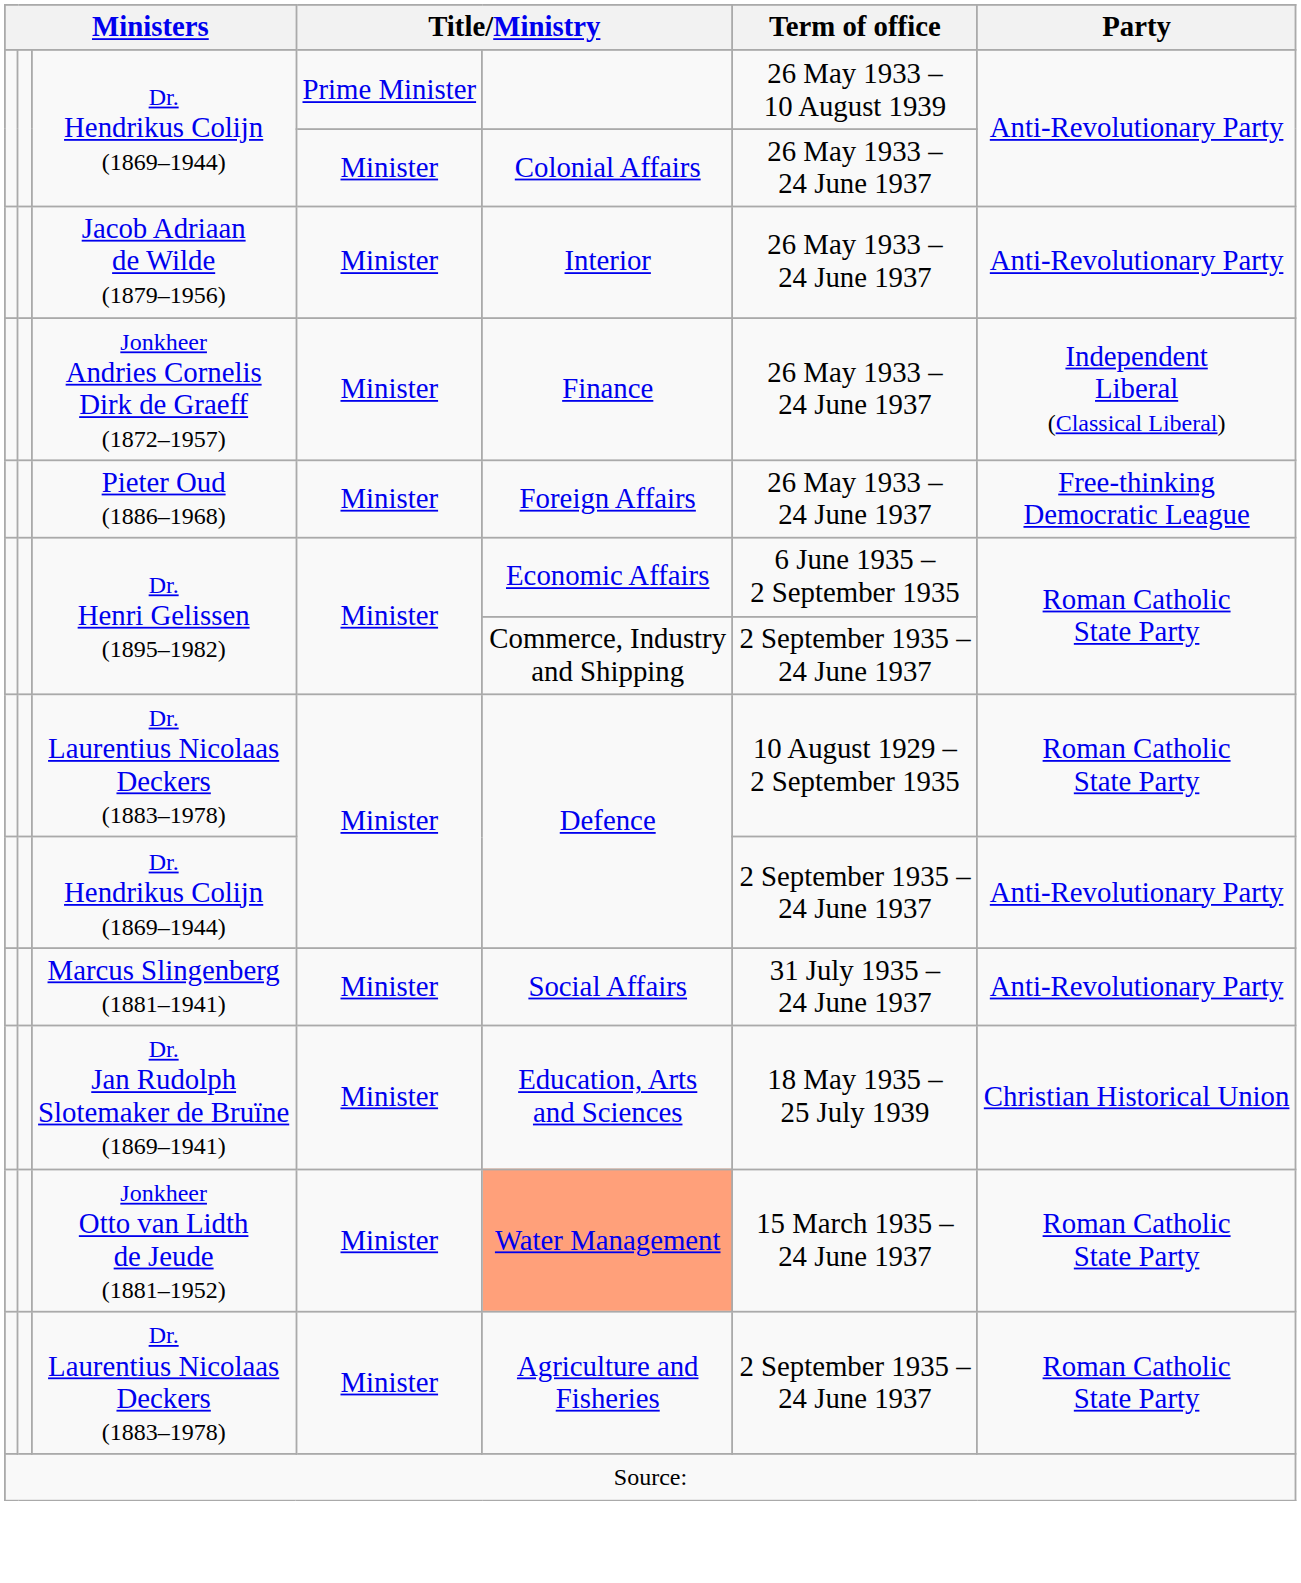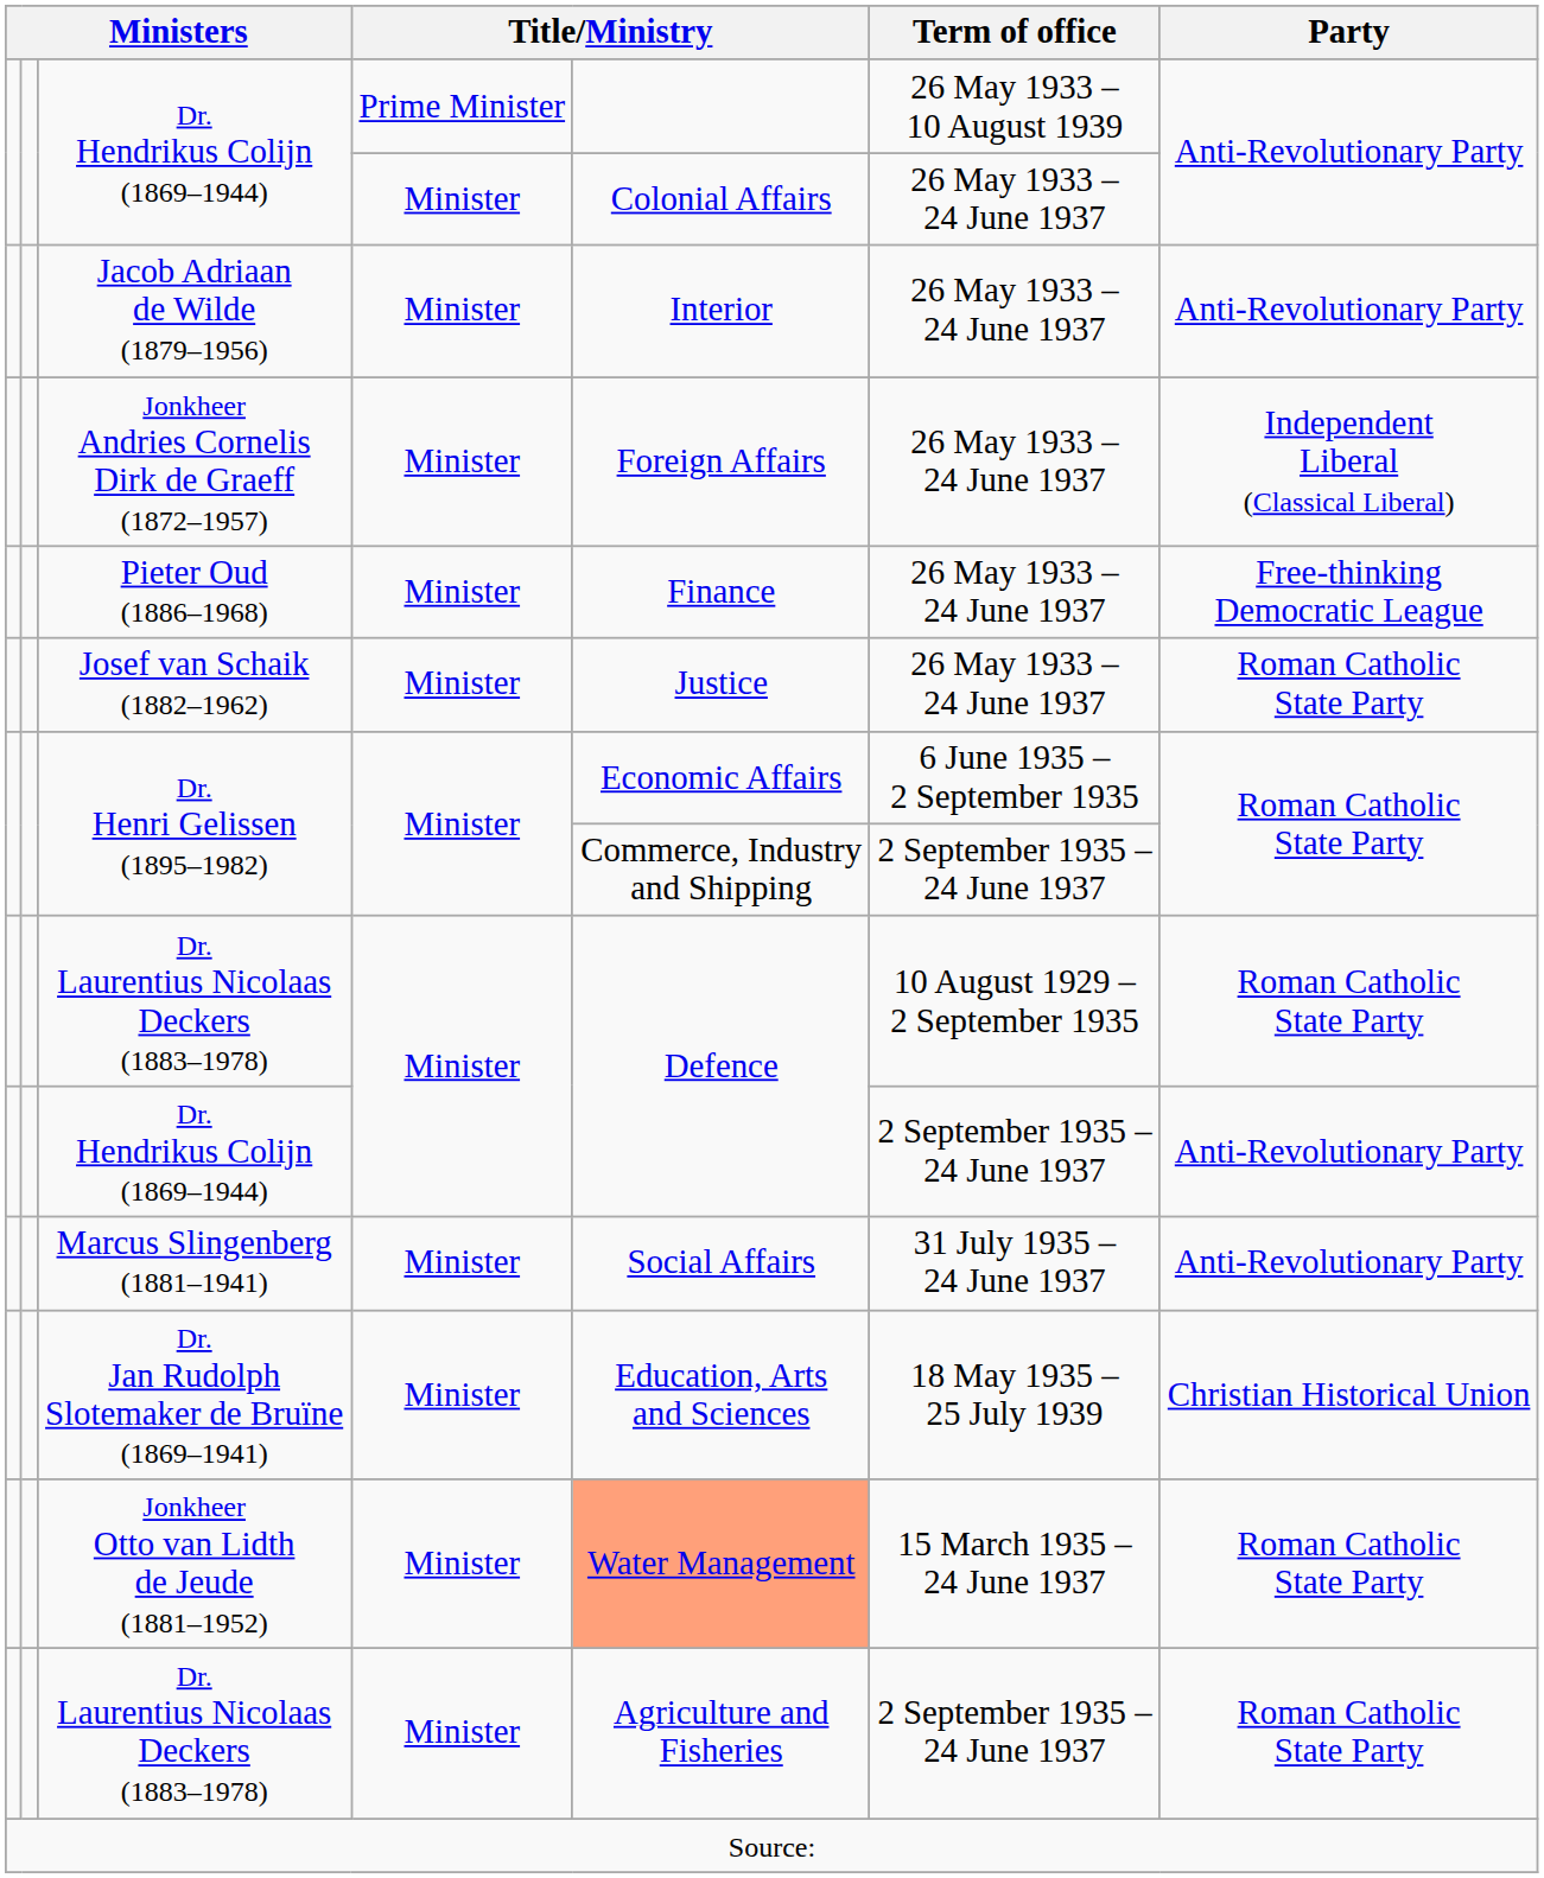Jonkheer Andries Cornelis Dirk de Graeff (1872–1957) | column 5: Finance -> Foreign Affairs
Pieter Oud (1886–1968) | column 5: Foreign Affairs -> Finance
+ row: Josef van Schaik (1882–1962) | Minister | Justice | 26 May 1933 – 24 June 1937 | Roman Catholic State Party
